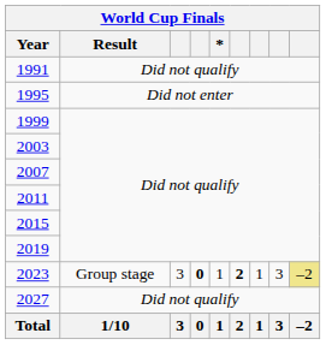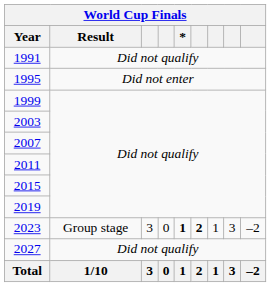2023 | column 4: bold -> normal
2023 | *: normal -> bold
2023 | column 9: khaki background -> no background
